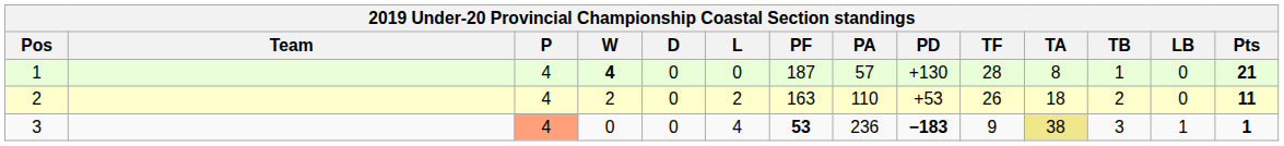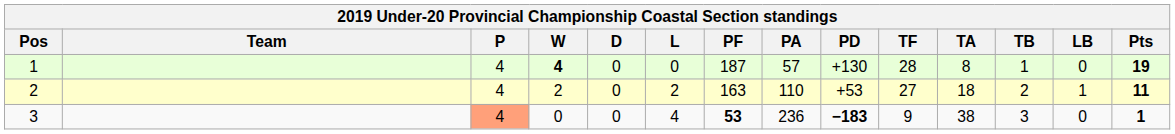row 3 | Pts: 21 -> 19
row 4 | TF: 26 -> 27
row 4 | LB: 0 -> 1
row 5 | TA: khaki background -> no background
row 5 | LB: 1 -> 0
